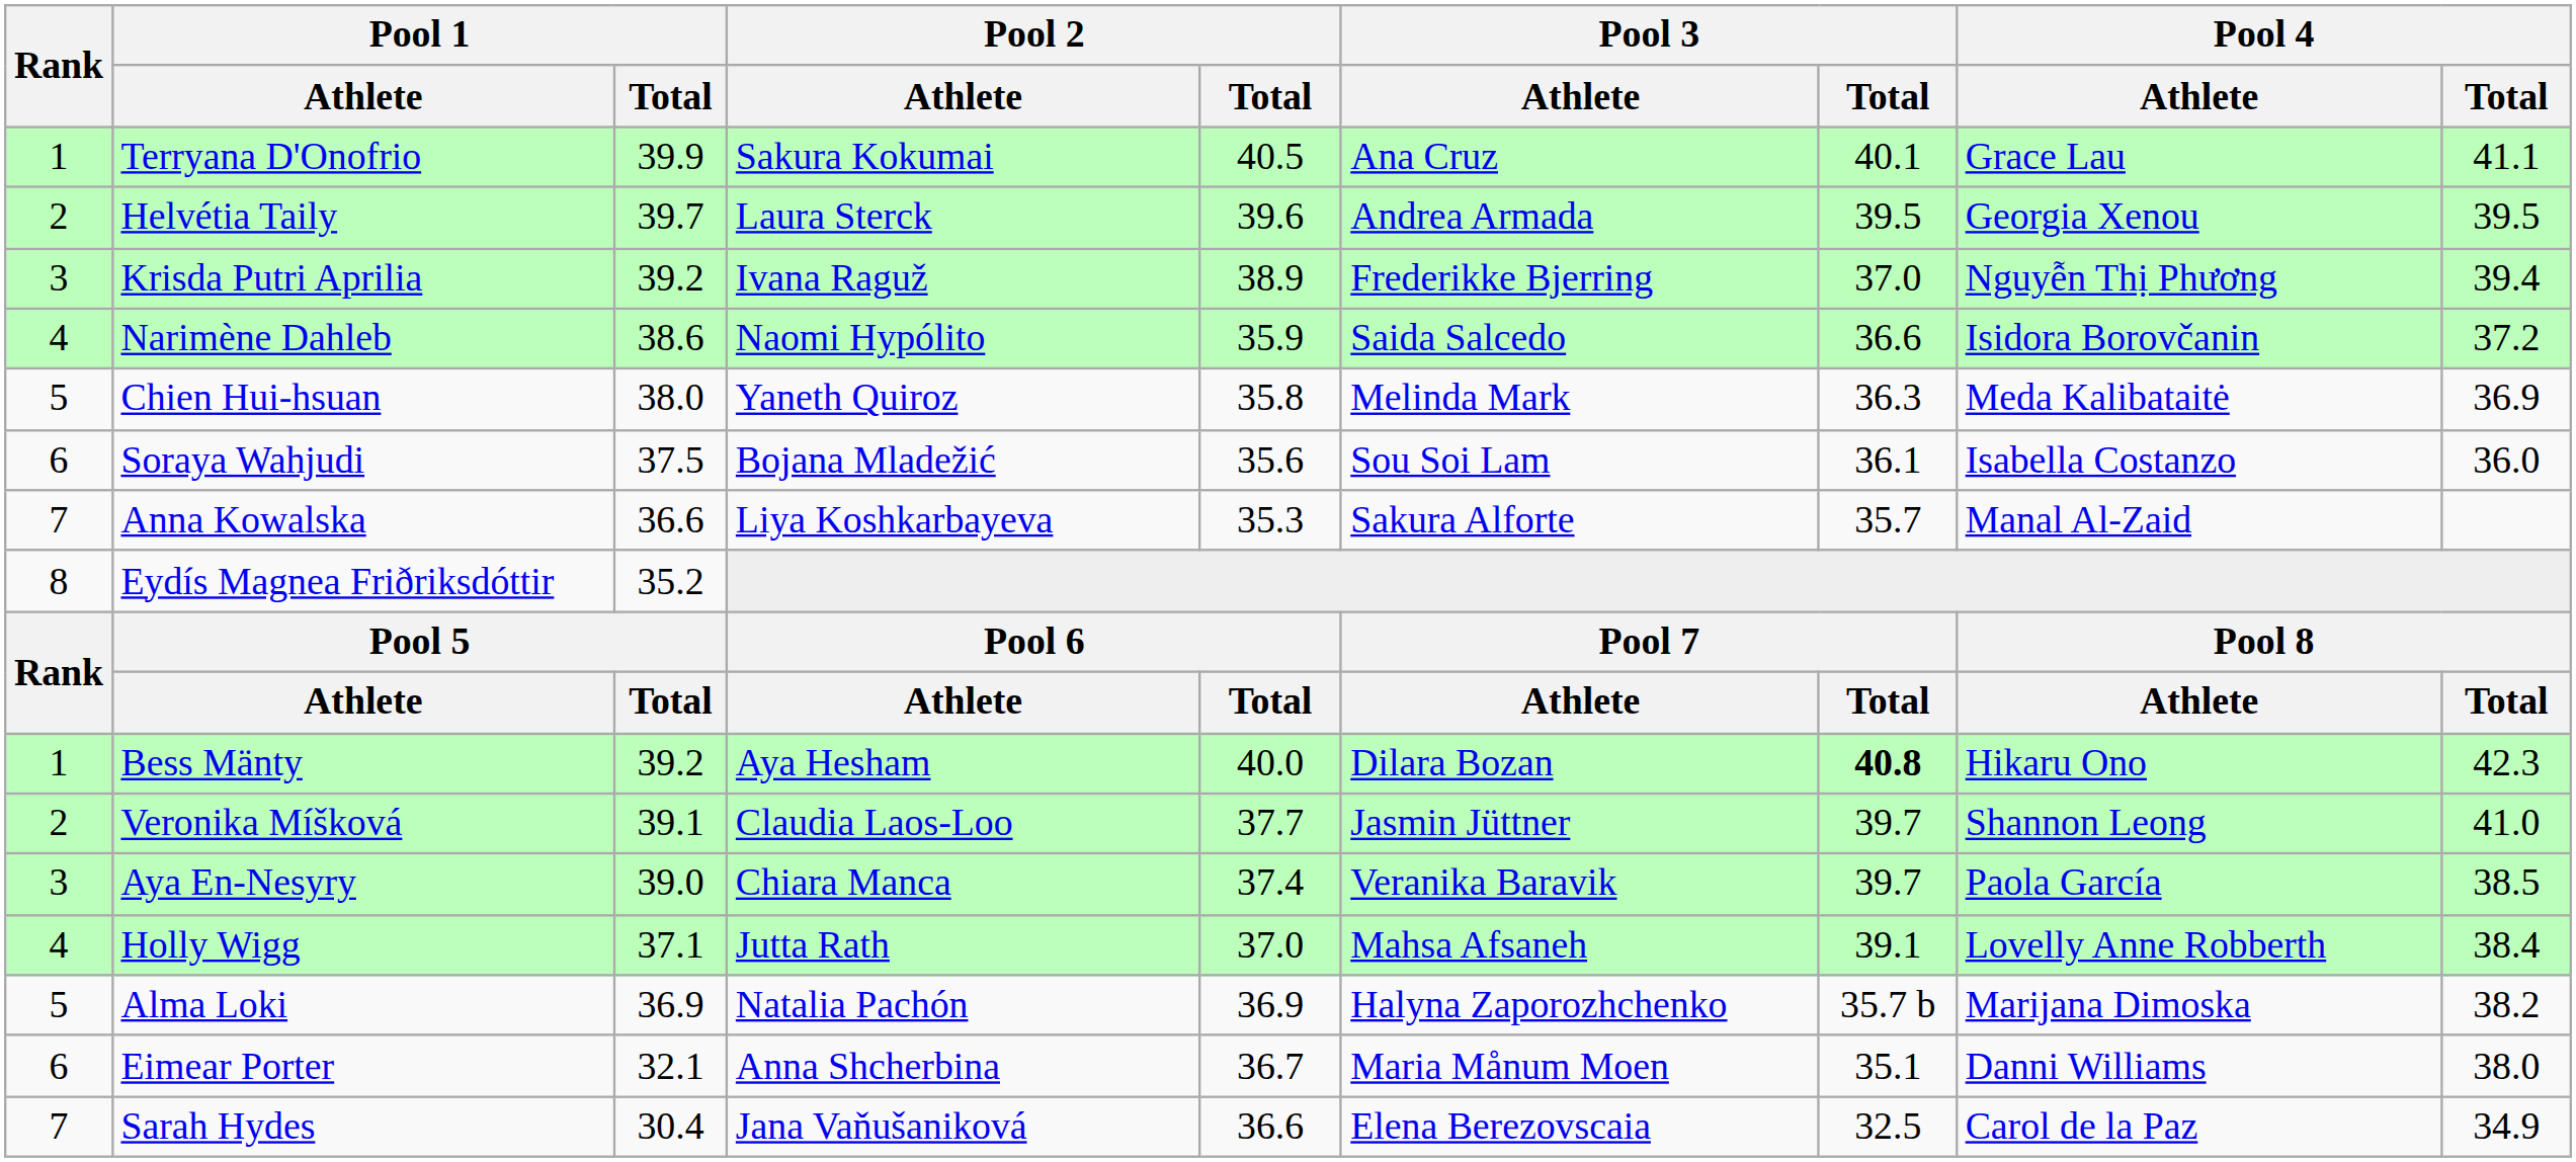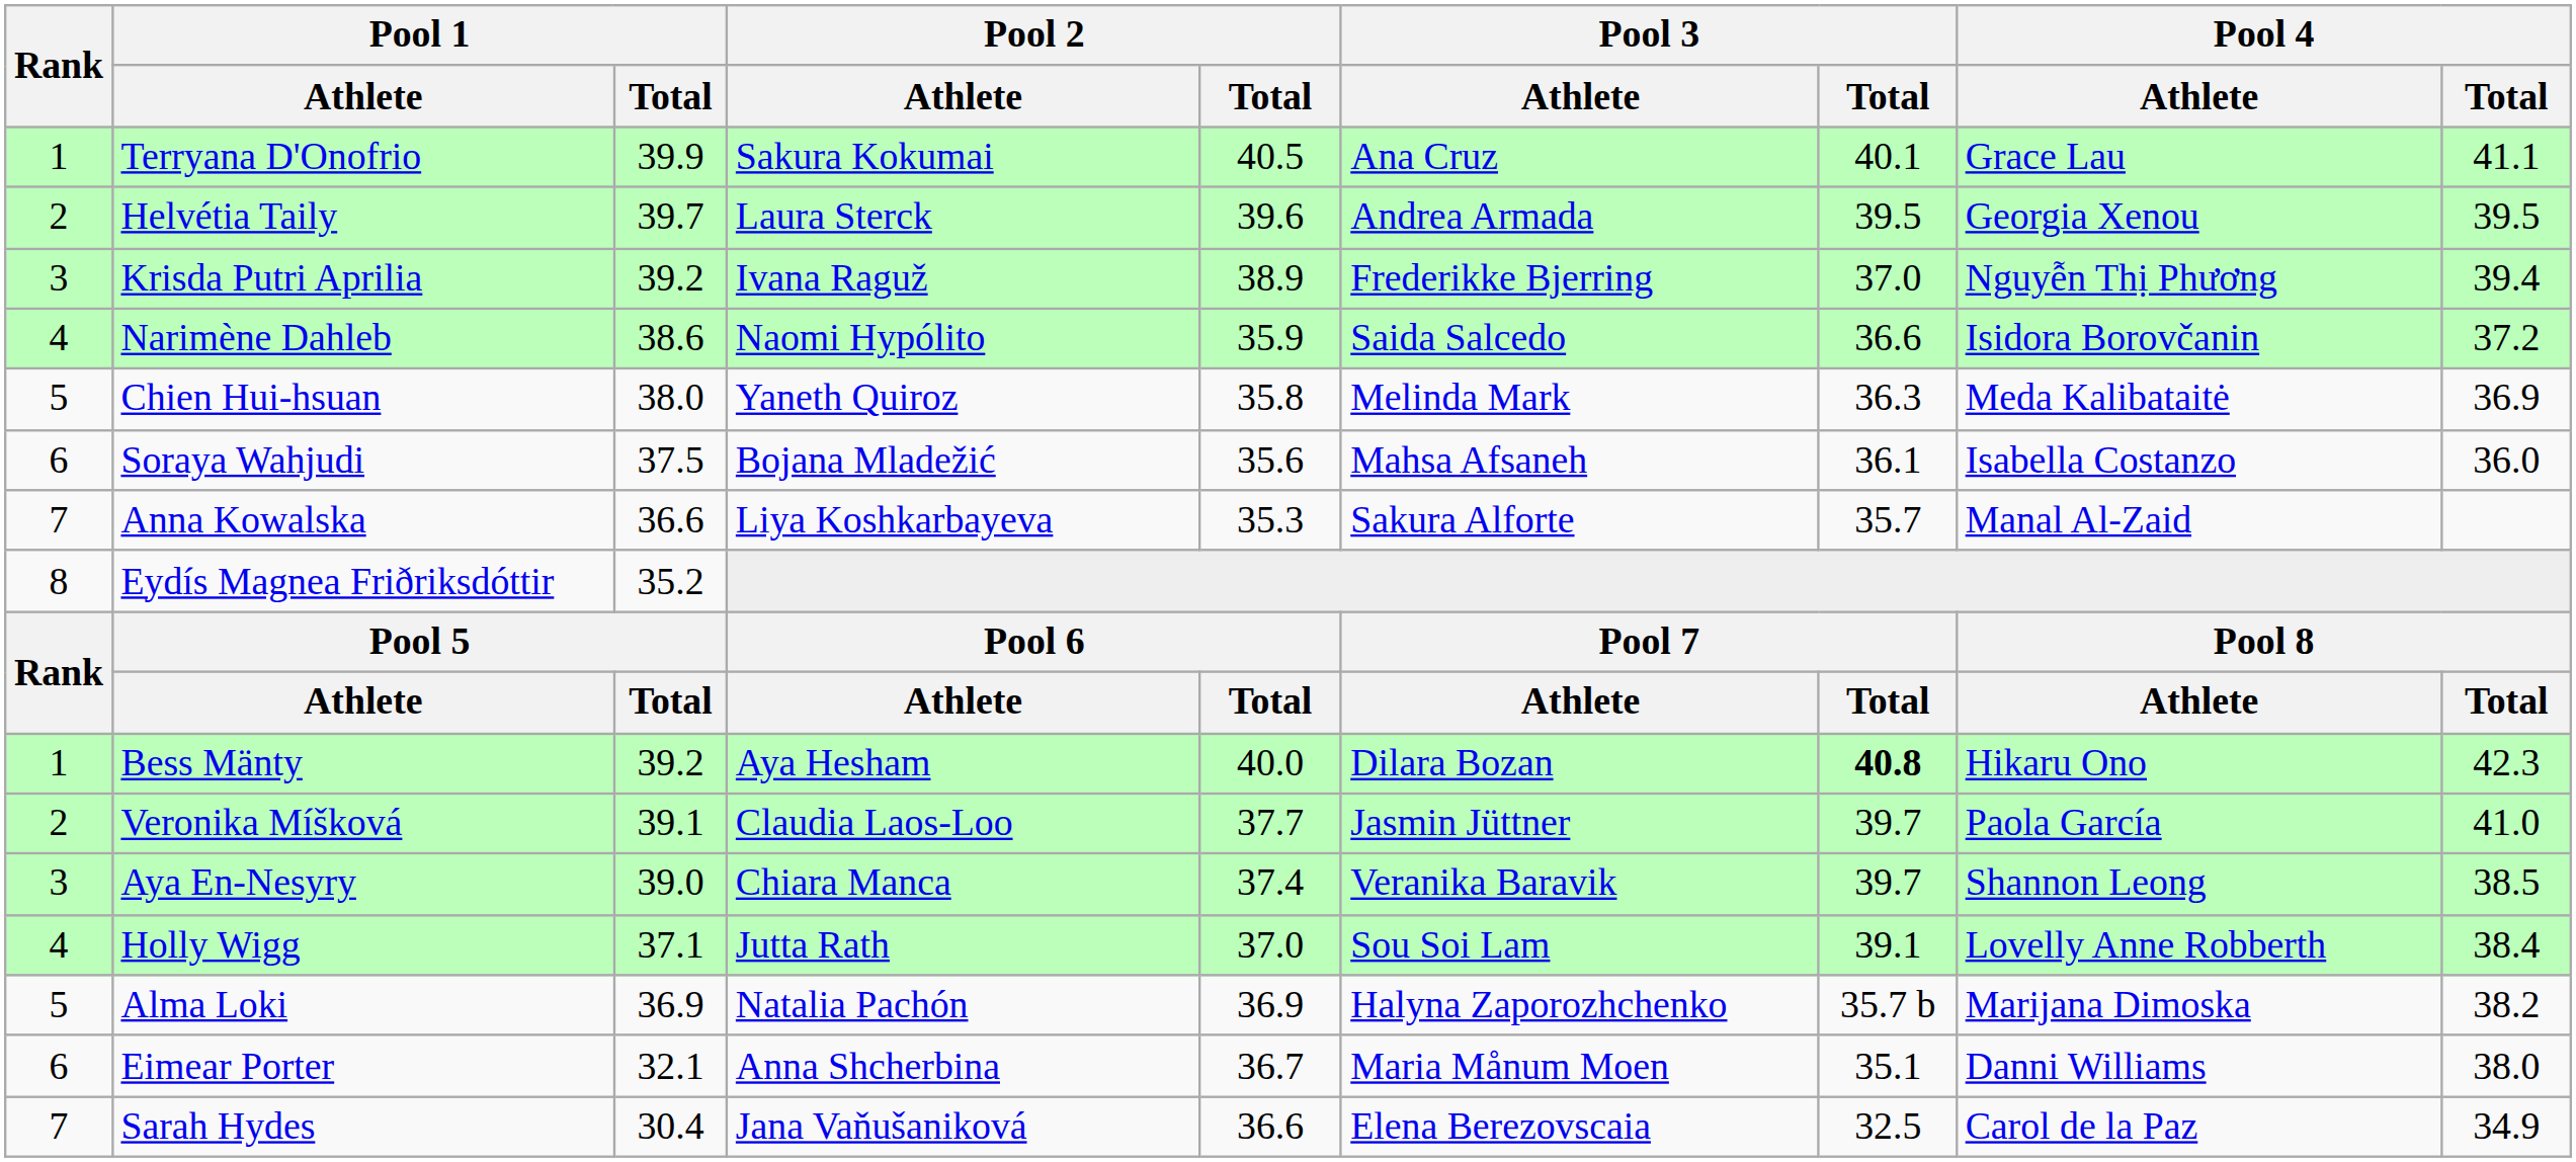Soraya Wahjudi | Pool 3 / Athlete: Sou Soi Lam -> Mahsa Afsaneh
Veronika Míšková | Pool 4 / Athlete: Shannon Leong -> Paola García
Aya En-Nesyry | Pool 4 / Athlete: Paola García -> Shannon Leong
Holly Wigg | Pool 3 / Athlete: Mahsa Afsaneh -> Sou Soi Lam
